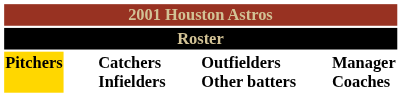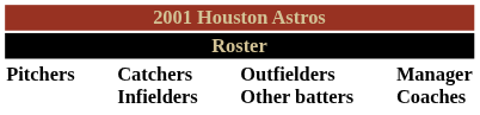Pitchers | column 1: gold background -> no background
